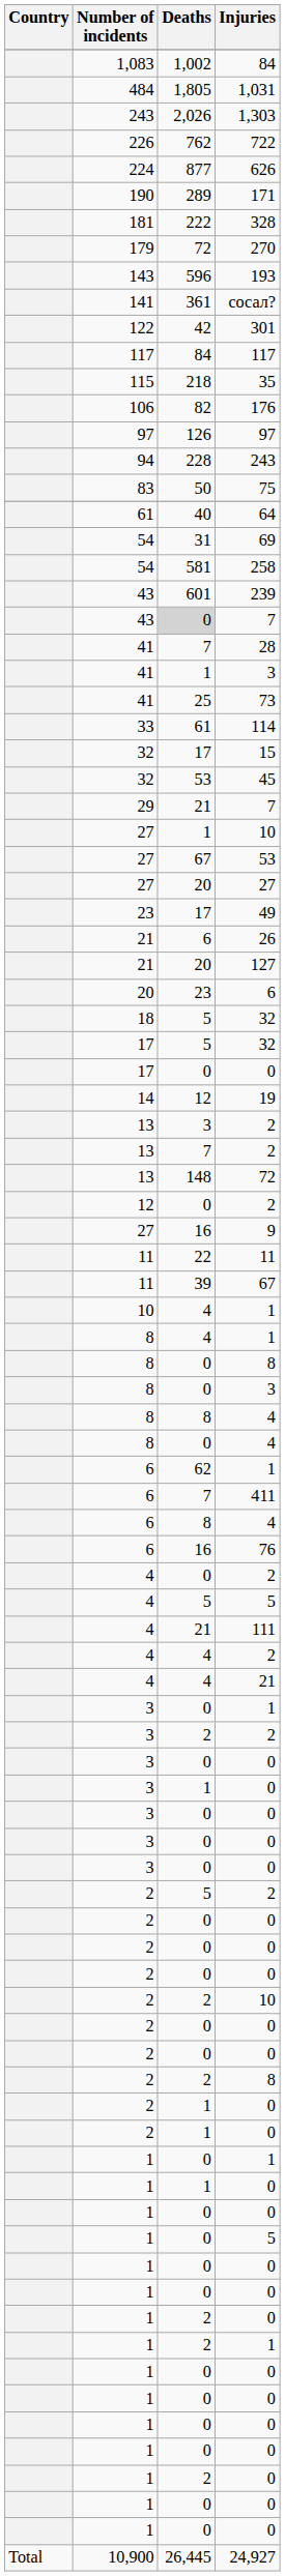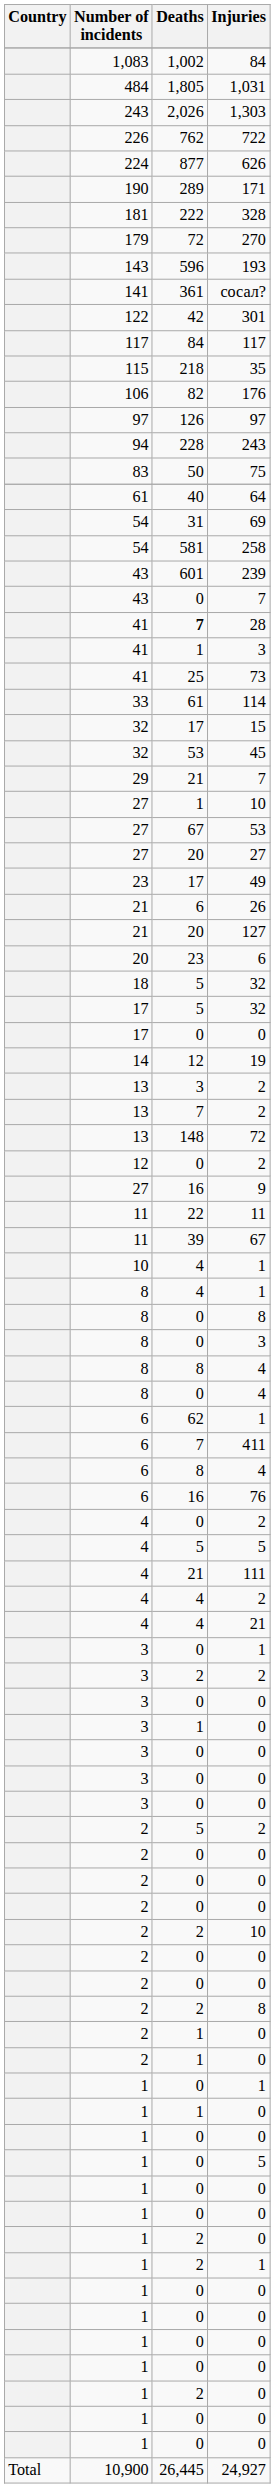43 / 7 | Deaths: lightgrey background -> no background
28 | Deaths: normal -> bold
